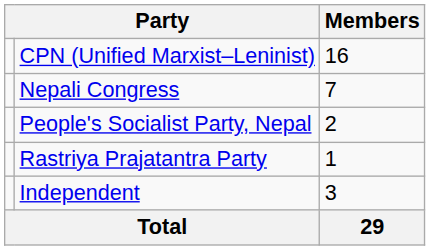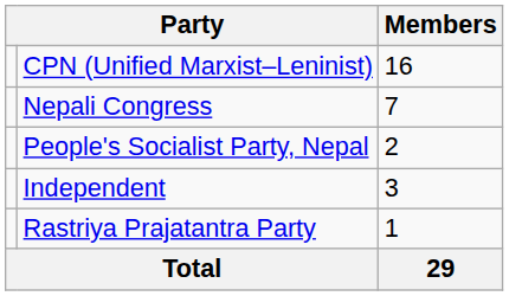rows swapped: Rastriya Prajatantra Party <-> Independent
